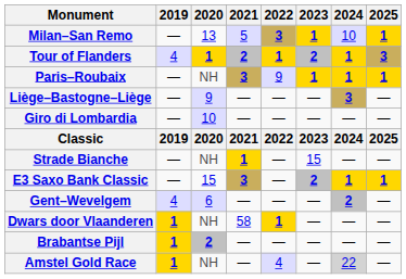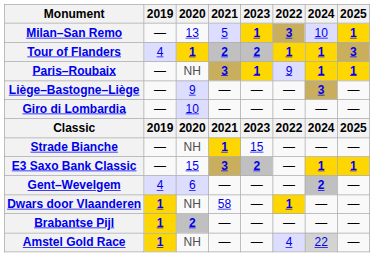columns swapped: 2022 <-> 2023
